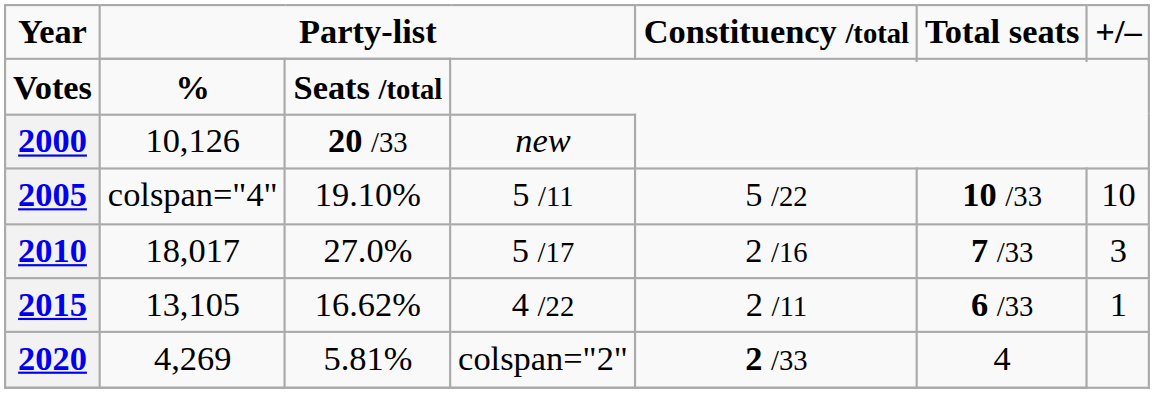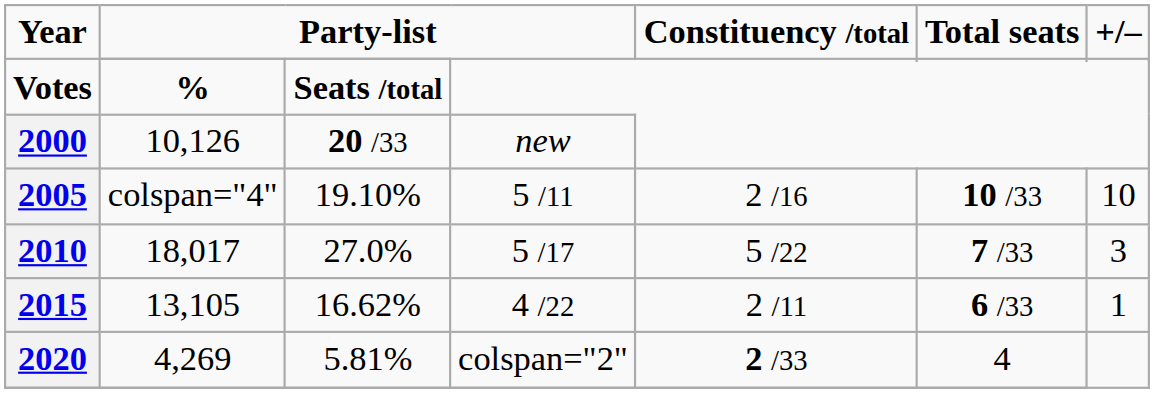2005 | Constituency /total: 5 /22 -> 2 /16
2010 | Constituency /total: 2 /16 -> 5 /22
